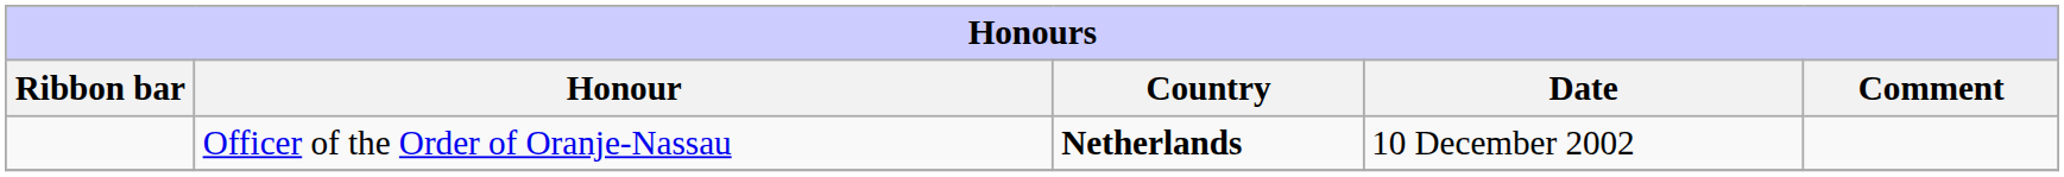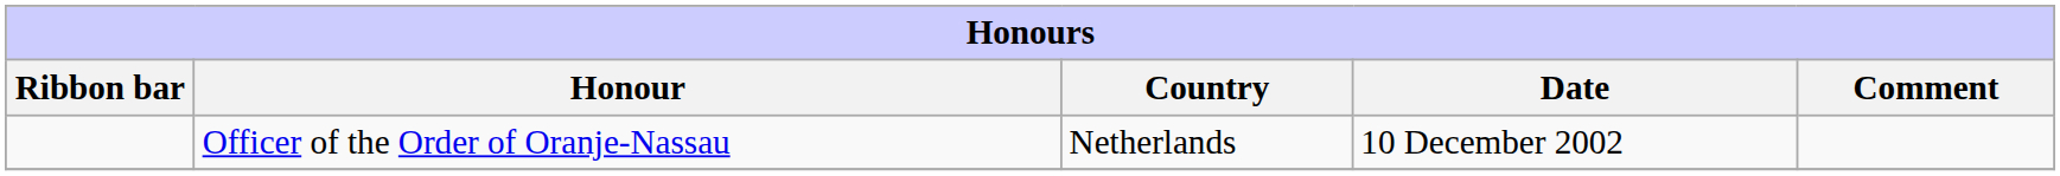Officer of the Order of Oranje-Nassau | Country: bold -> normal
